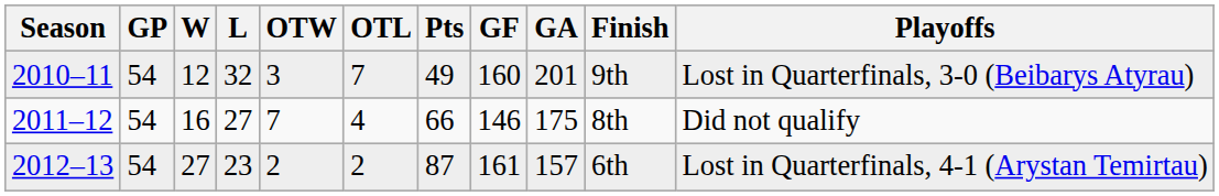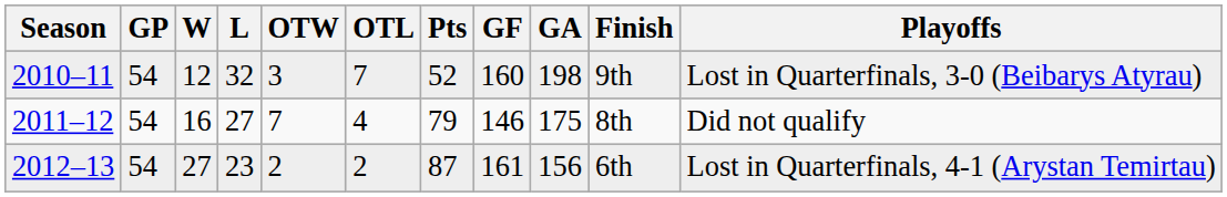2010–11 | Pts: 49 -> 52
2010–11 | GA: 201 -> 198
2011–12 | Pts: 66 -> 79
2012–13 | GA: 157 -> 156
